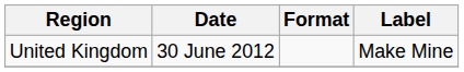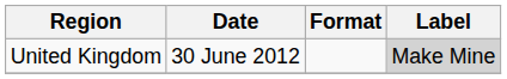United Kingdom | Label: no background -> lightgrey background
